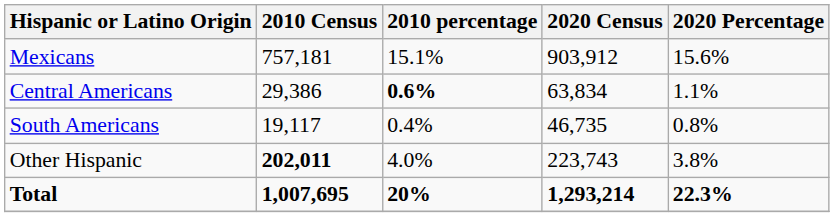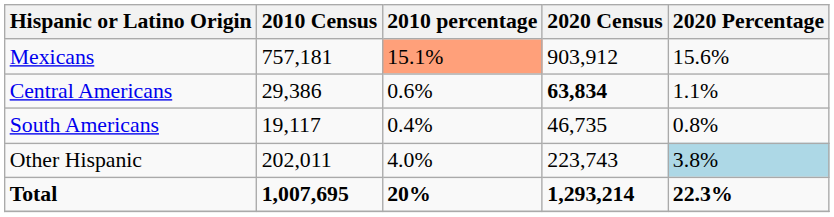Mexicans | 2010 percentage: no background -> lightsalmon background
Central Americans | 2010 percentage: bold -> normal
Central Americans | 2020 Census: normal -> bold
Other Hispanic | 2010 Census: bold -> normal
Other Hispanic | 2020 Percentage: no background -> lightblue background
